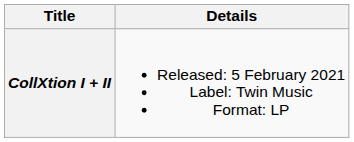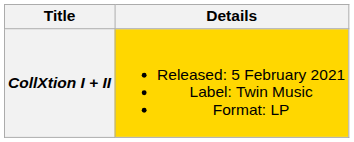CollXtion I + II | Details: no background -> gold background
